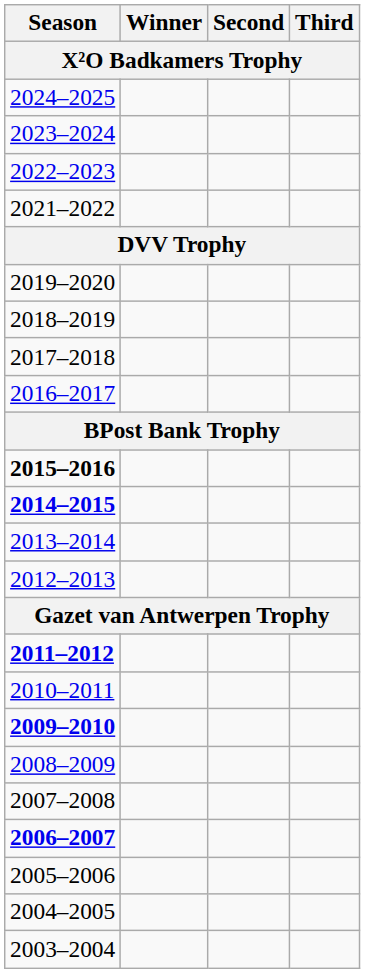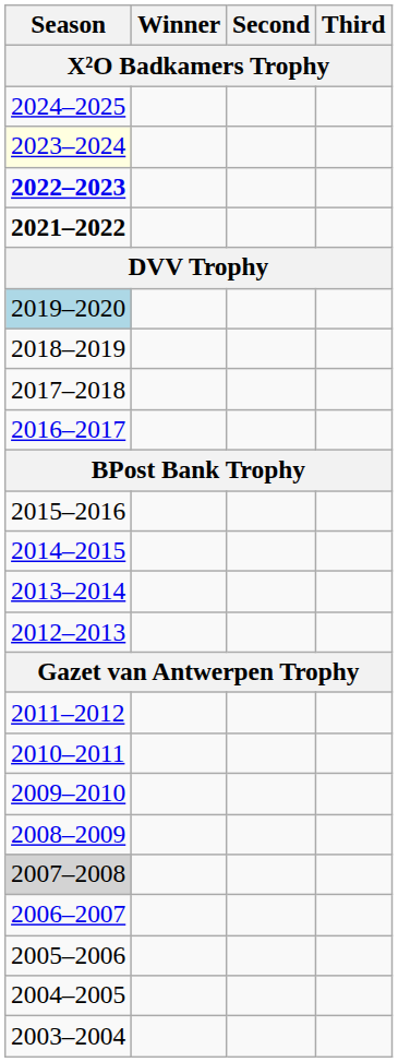2023–2024 | Season: no background -> lightyellow background
2022–2023 | Season: normal -> bold
2021–2022 | Season: normal -> bold
2019–2020 | Season: no background -> lightblue background
2015–2016 | Season: bold -> normal
2014–2015 | Season: bold -> normal
2011–2012 | Season: bold -> normal
2009–2010 | Season: bold -> normal
2007–2008 | Season: no background -> lightgrey background
2006–2007 | Season: bold -> normal
